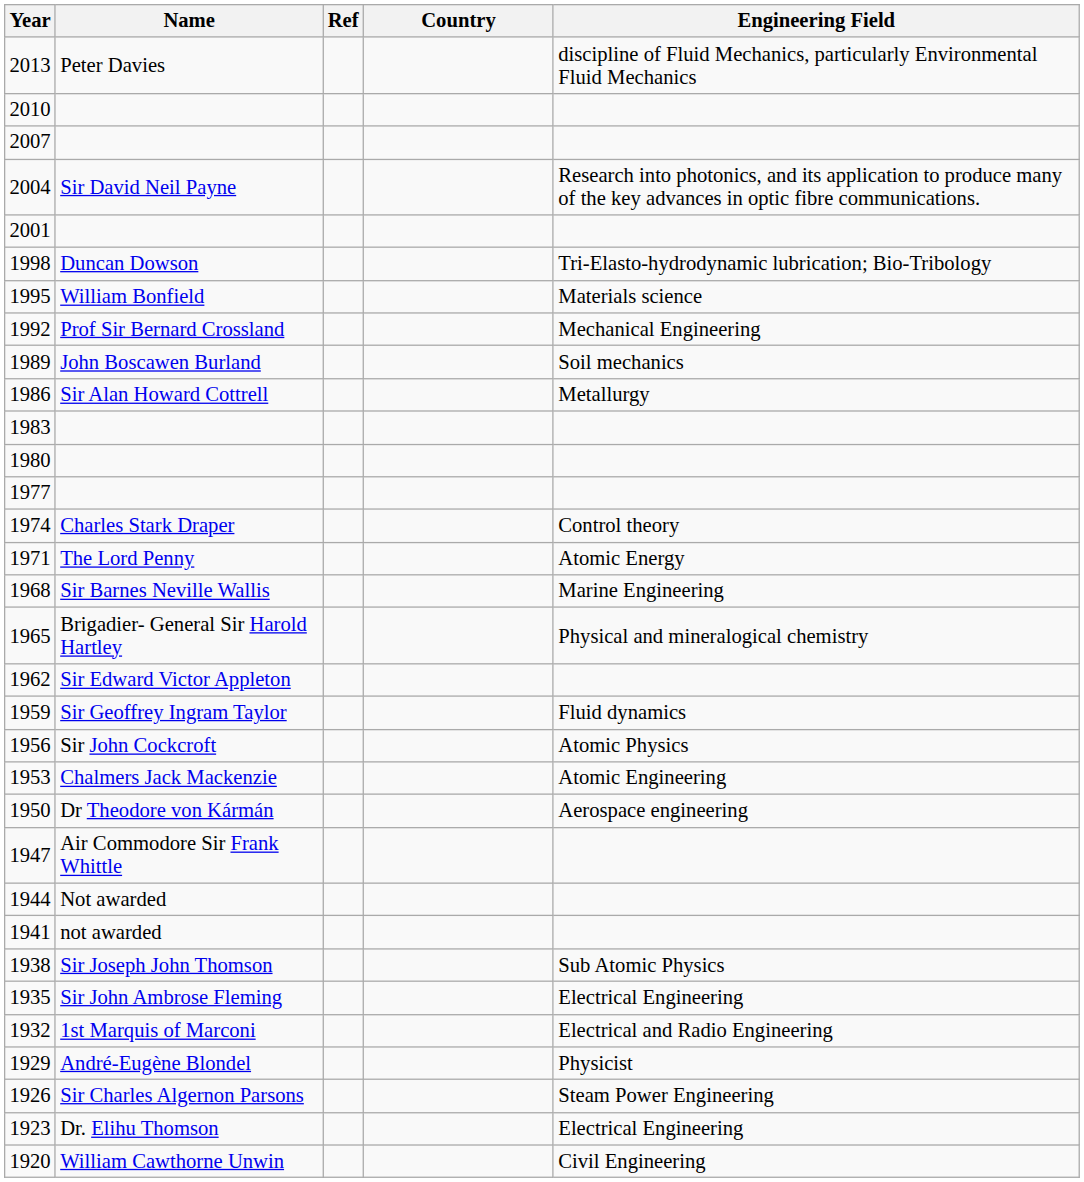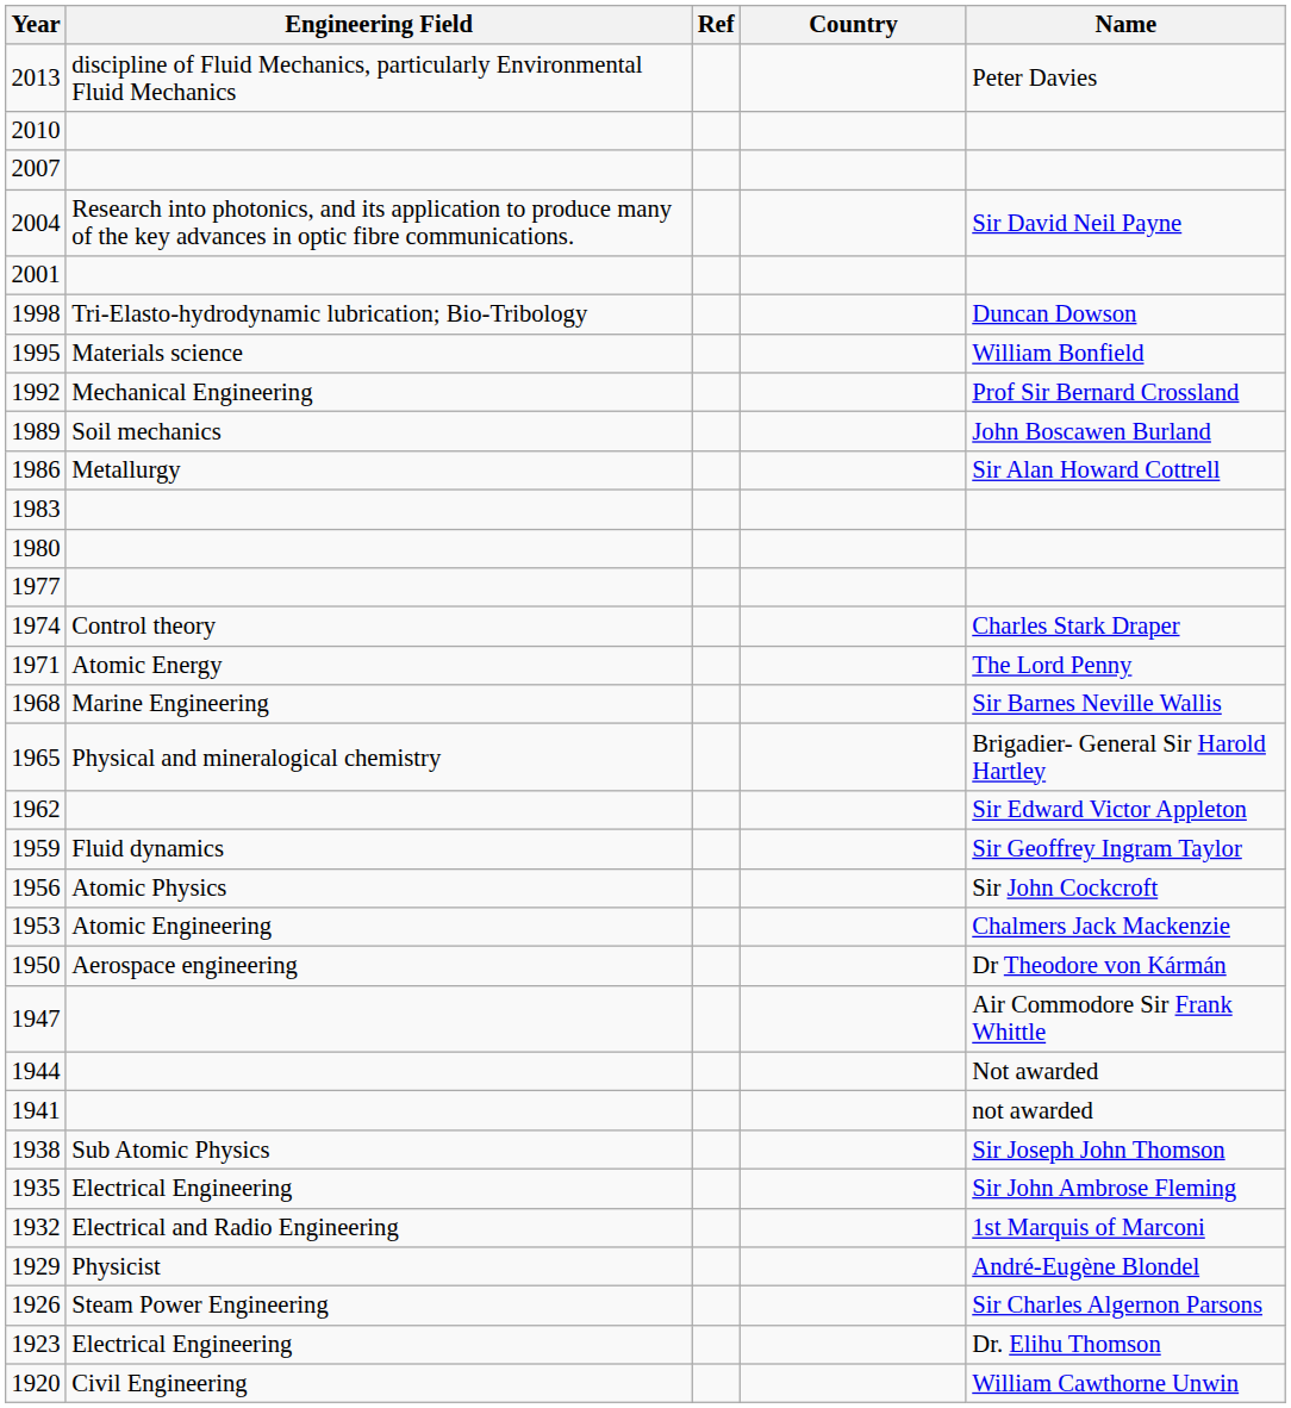columns swapped: Name <-> Engineering Field
